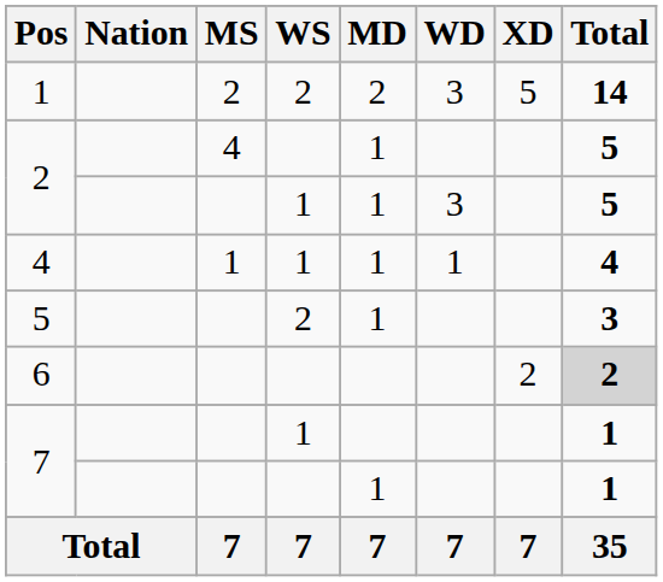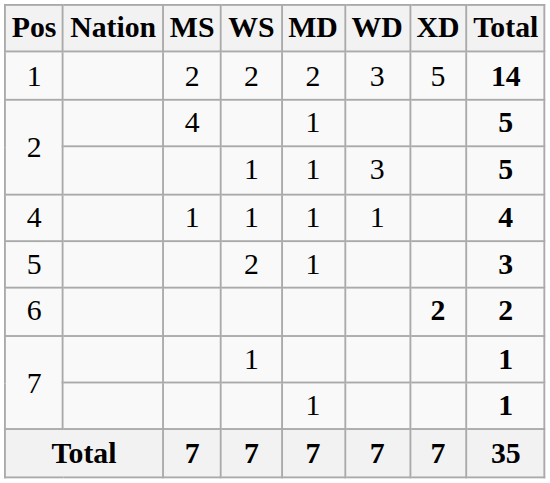6 | XD: normal -> bold
6 | Total: lightgrey background -> no background
